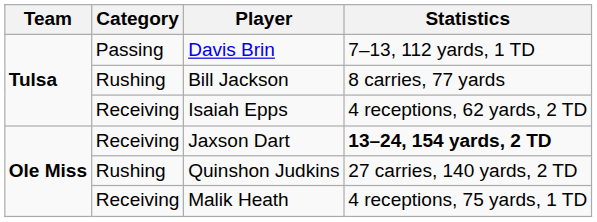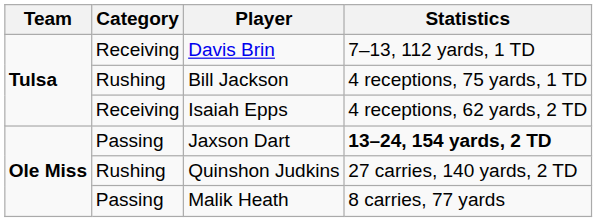Davis Brin | Category: Passing -> Receiving
Bill Jackson | Statistics: 8 carries, 77 yards -> 4 receptions, 75 yards, 1 TD
Jaxson Dart | Category: Receiving -> Passing
Malik Heath | Category: Receiving -> Passing
Malik Heath | Statistics: 4 receptions, 75 yards, 1 TD -> 8 carries, 77 yards
